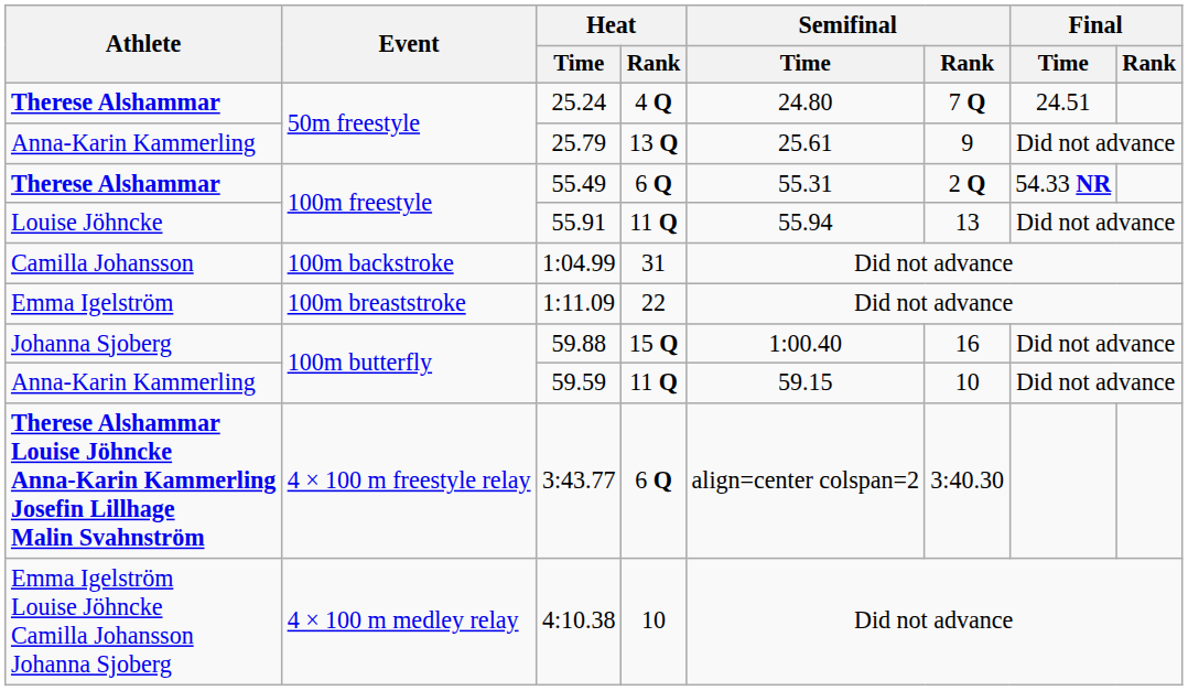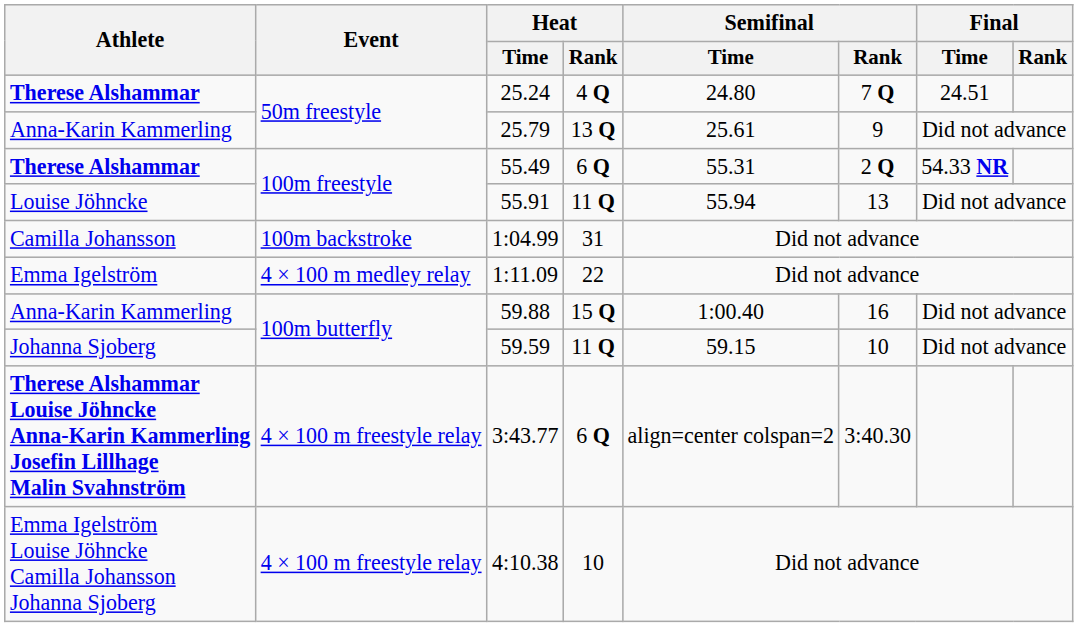1:11.09 | Event: 100m breaststroke -> 4 × 100 m medley relay
59.88 | Athlete: Johanna Sjoberg -> Anna-Karin Kammerling
59.59 | Athlete: Anna-Karin Kammerling -> Johanna Sjoberg
4:10.38 | Event: 4 × 100 m medley relay -> 4 × 100 m freestyle relay
